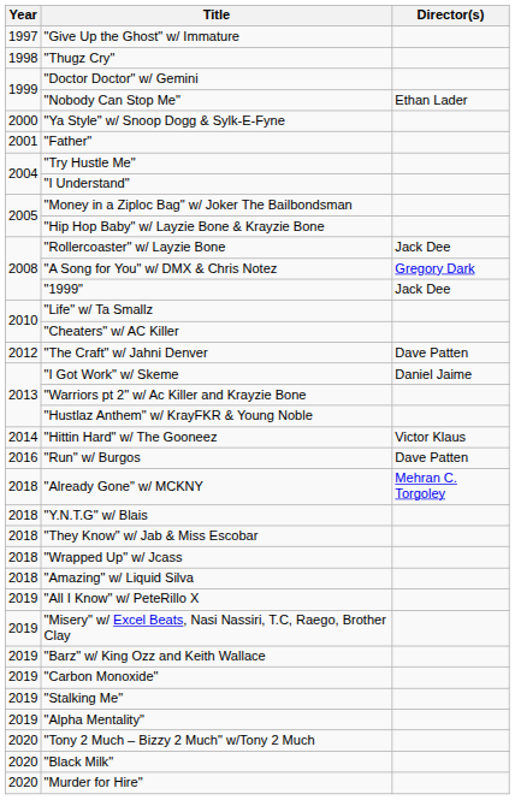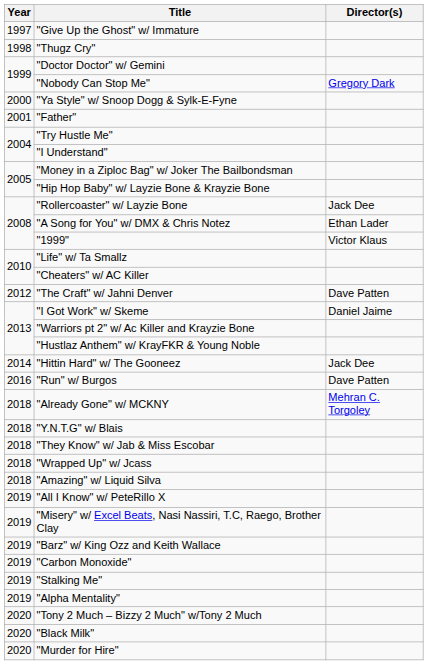"Nobody Can Stop Me" | Director(s): Ethan Lader -> Gregory Dark
"A Song for You" w/ DMX & Chris Notez | Director(s): Gregory Dark -> Ethan Lader
"1999" | Director(s): Jack Dee -> Victor Klaus
"Hittin Hard" w/ The Gooneez | Director(s): Victor Klaus -> Jack Dee
